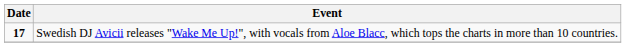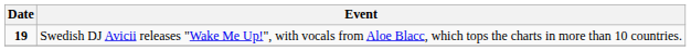row 2 | Date: 17 -> 19
